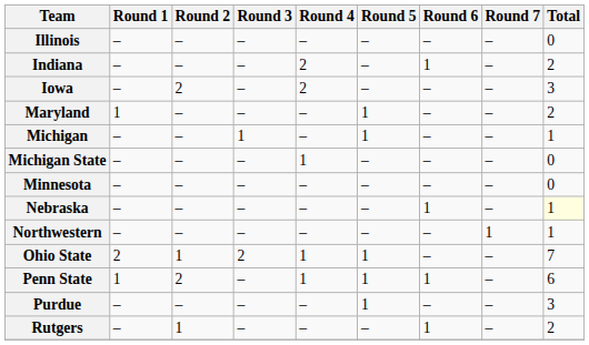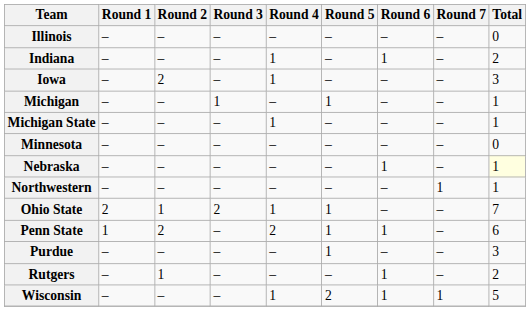Indiana | Round 4: 2 -> 1
Iowa | Round 4: 2 -> 1
- row: Maryland | 1 | – | – | – | 1 | – | – | 2
Michigan State | Total: 0 -> 1
Penn State | Round 4: 1 -> 2
+ row: Wisconsin | – | – | – | 1 | 2 | 1 | 1 | 5
